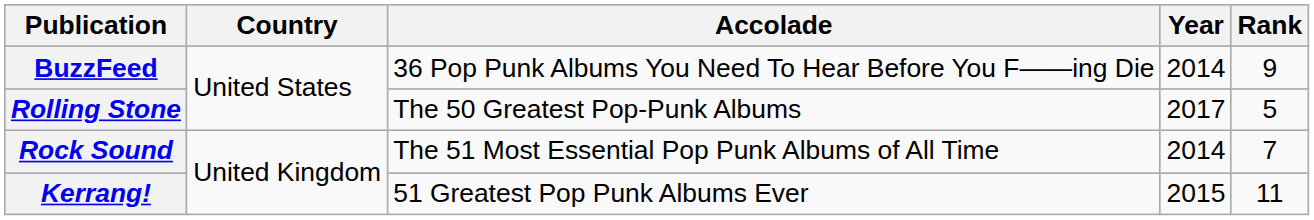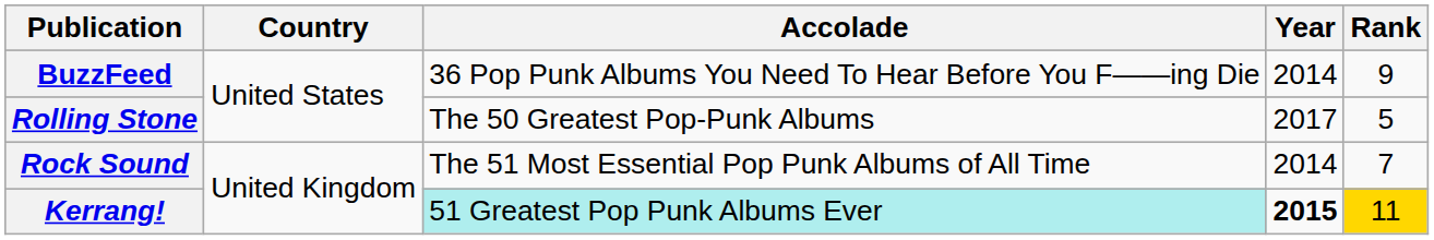Kerrang! | Accolade: no background -> paleturquoise background
Kerrang! | Year: normal -> bold
Kerrang! | Rank: no background -> gold background
